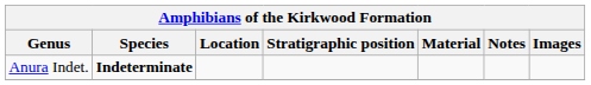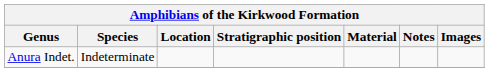Anura Indet. | Species: bold -> normal
